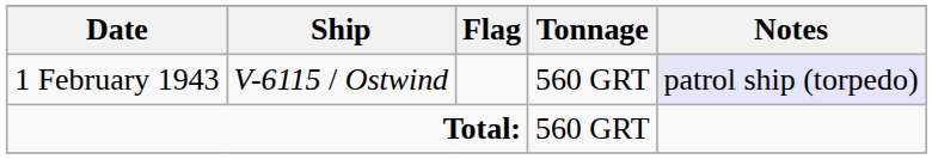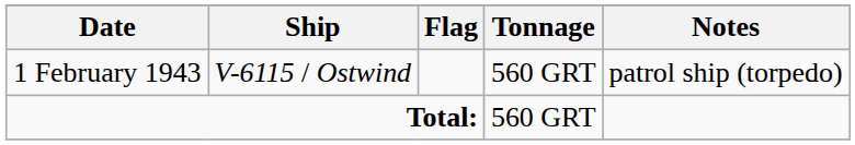1 February 1943 | Notes: lavender background -> no background
